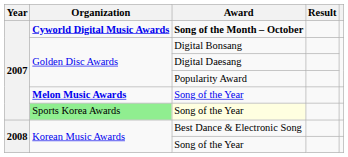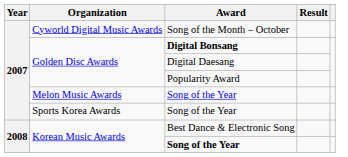Song of the Month – October | Organization: bold -> normal
Song of the Month – October | Award: bold -> normal
Digital Bonsang | Award: normal -> bold
Melon Music Awards / Song of the Year | Organization: bold -> normal
Sports Korea Awards / Song of the Year | Organization: lightgreen background -> no background
Sports Korea Awards / Song of the Year | Award: lightyellow background -> no background
Korean Music Awards / Song of the Year | Award: normal -> bold
